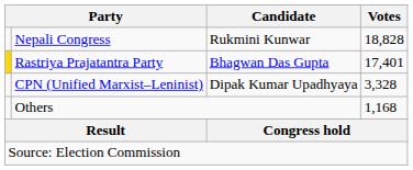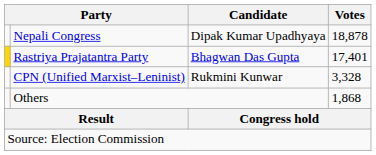Nepali Congress | Candidate: Rukmini Kunwar -> Dipak Kumar Upadhyaya
Nepali Congress | Votes: 18,828 -> 18,878
CPN (Unified Marxist–Leninist) | Candidate: Dipak Kumar Upadhyaya -> Rukmini Kunwar
Others | Votes: 1,168 -> 1,868
